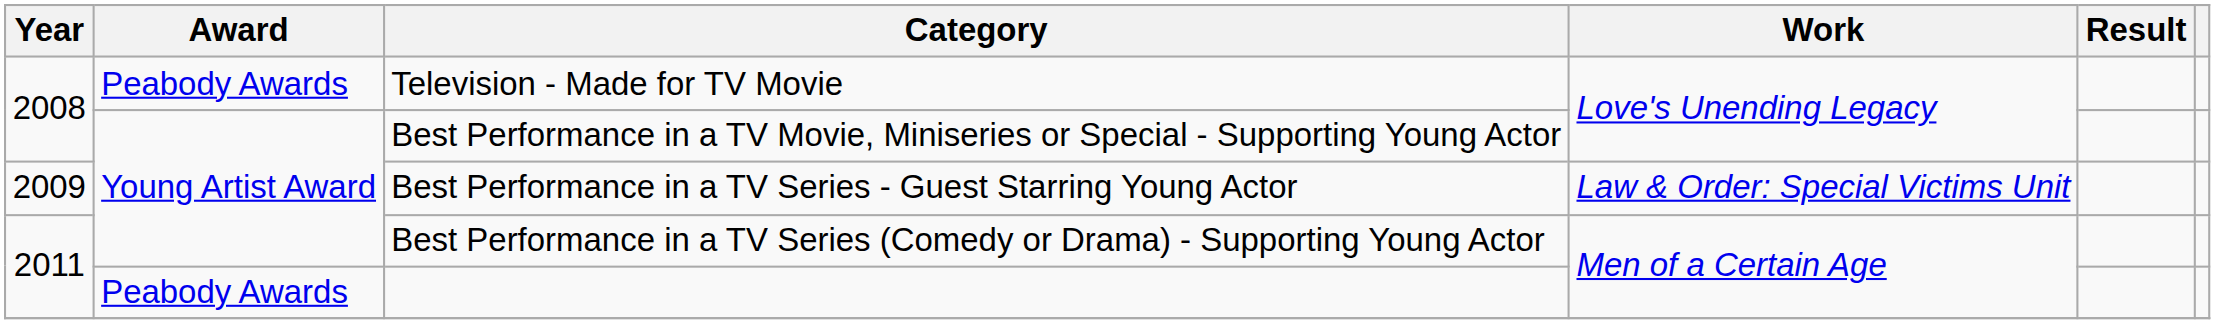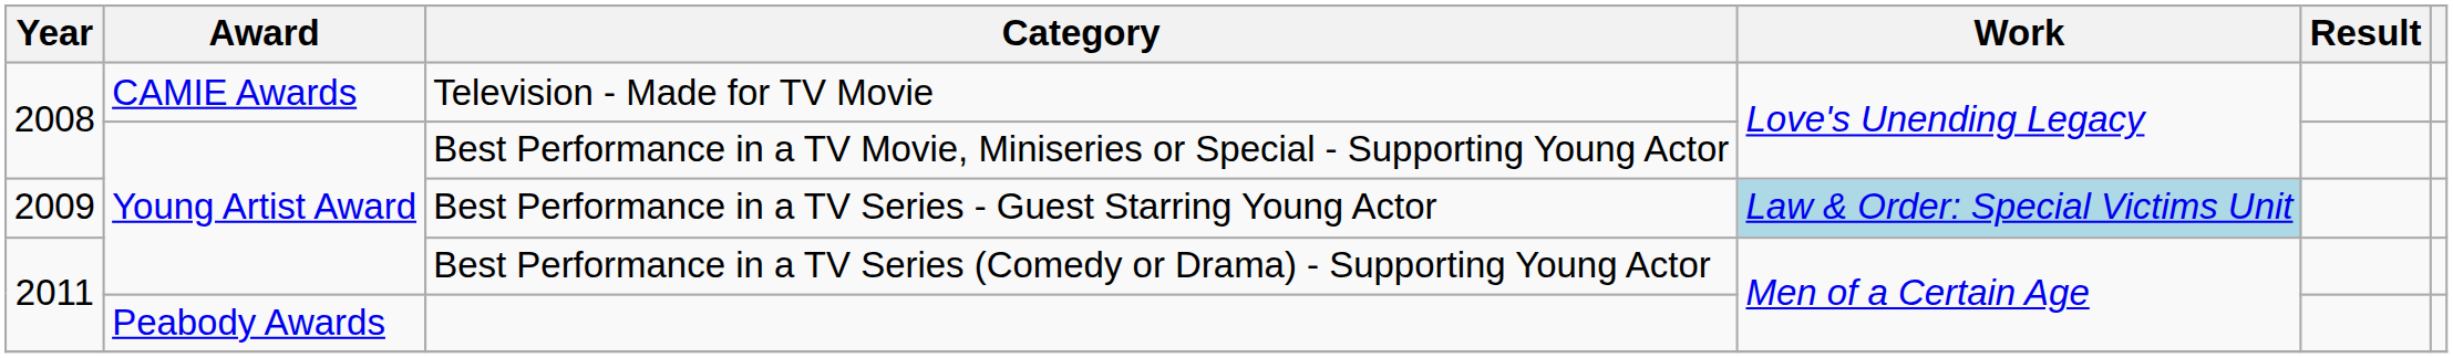Television - Made for TV Movie | Award: Peabody Awards -> CAMIE Awards
Best Performance in a TV Series - Guest Starring Young Actor | Work: no background -> lightblue background
